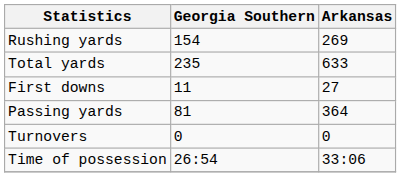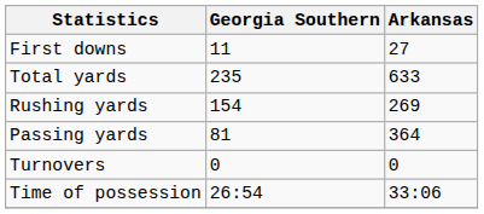rows swapped: First downs <-> Rushing yards
